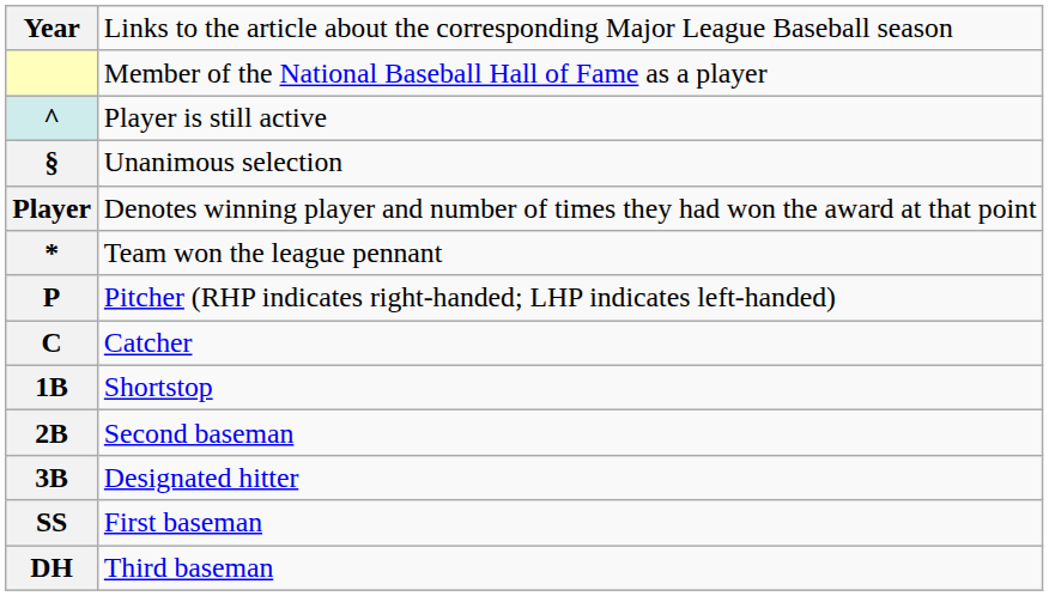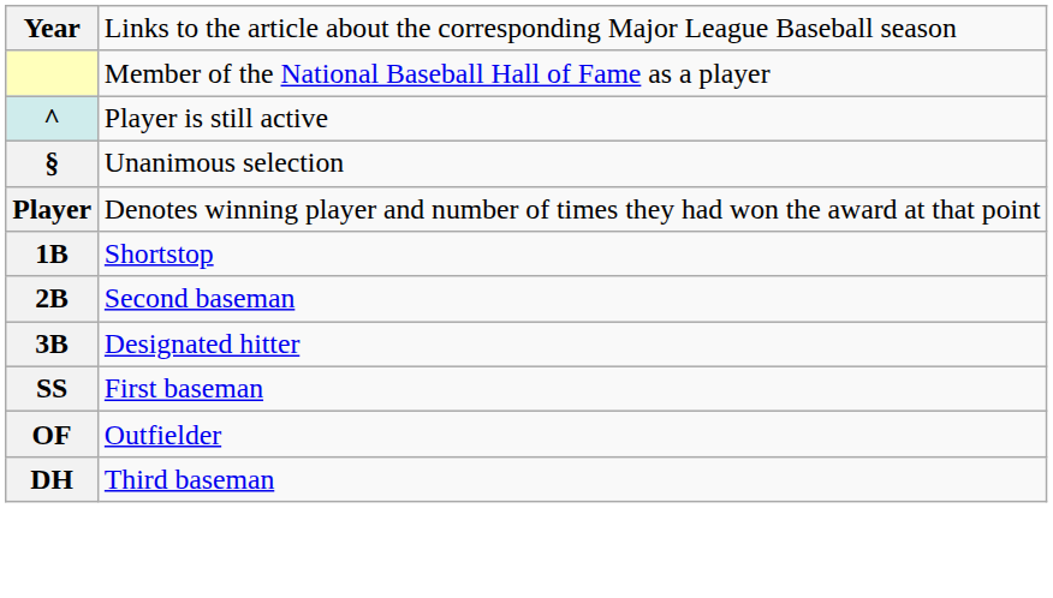- row: * | Team won the league pennant
- row: P | Pitcher (RHP indicates right-handed; LHP indicates left-handed)
- row: C | Catcher
+ row: OF | Outfielder
